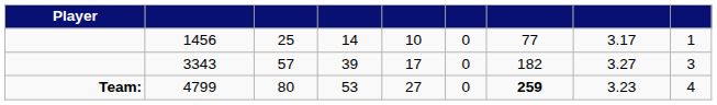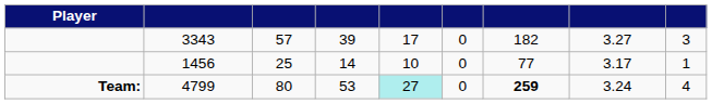rows swapped: 3343 <-> 1456
4799 | column 5: no background -> paleturquoise background
4799 | column 8: 3.23 -> 3.24
